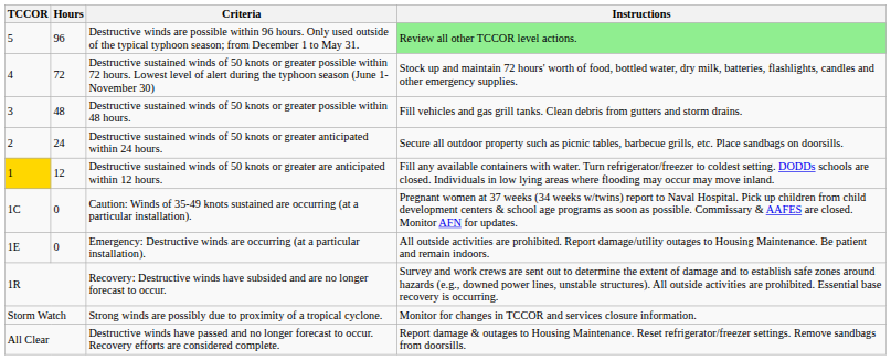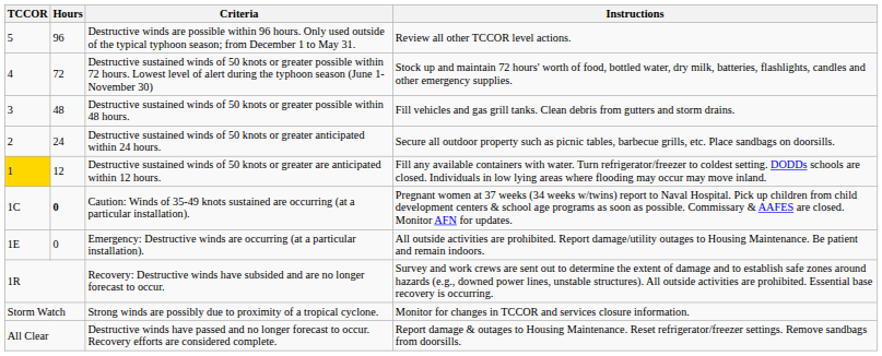row 2 | Instructions: lightgreen background -> no background
row 7 | Hours: normal -> bold
